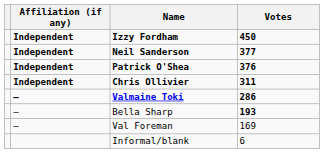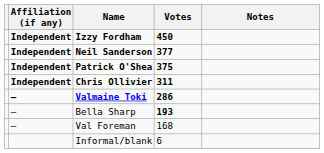+ column: Notes
Patrick O'Shea | Votes: 376 -> 375
Val Foreman | Votes: 169 -> 168
